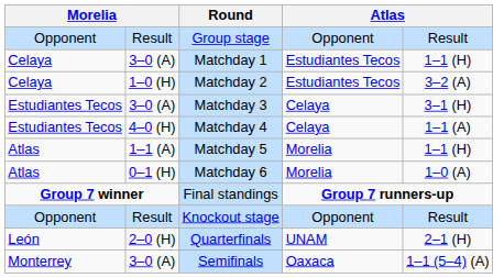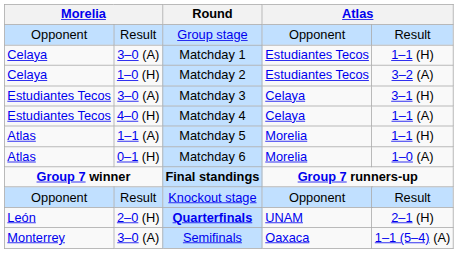Group 7 winner | Round: normal -> bold
2–0 (H) | Round: normal -> bold
